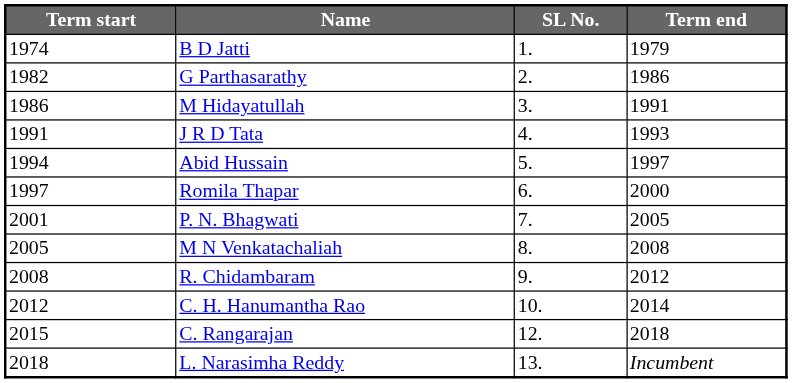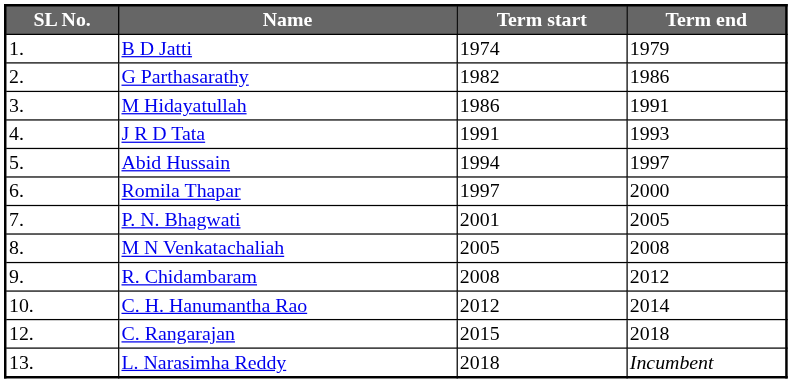columns swapped: SL No. <-> Term start
